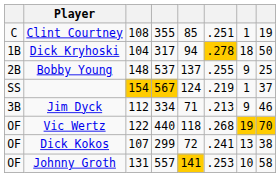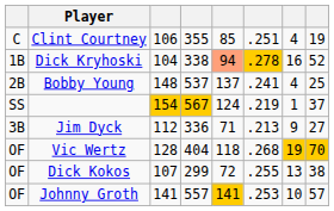Clint Courtney | column 3: 108 -> 106
Clint Courtney | column 7: 1 -> 4
Dick Kryhoski | column 4: 317 -> 338
Dick Kryhoski | column 5: no background -> lightsalmon background
Dick Kryhoski | column 7: 18 -> 16
Dick Kryhoski | column 8: 50 -> 52
Bobby Young | column 6: .255 -> .241
Bobby Young | column 7: 9 -> 4
Jim Dyck | column 4: 334 -> 336
Jim Dyck | column 8: 46 -> 27
Vic Wertz | column 3: 122 -> 128
Vic Wertz | column 4: 440 -> 404
Dick Kokos | column 6: .241 -> .255
Johnny Groth | column 3: 131 -> 141
Johnny Groth | column 8: 58 -> 57
